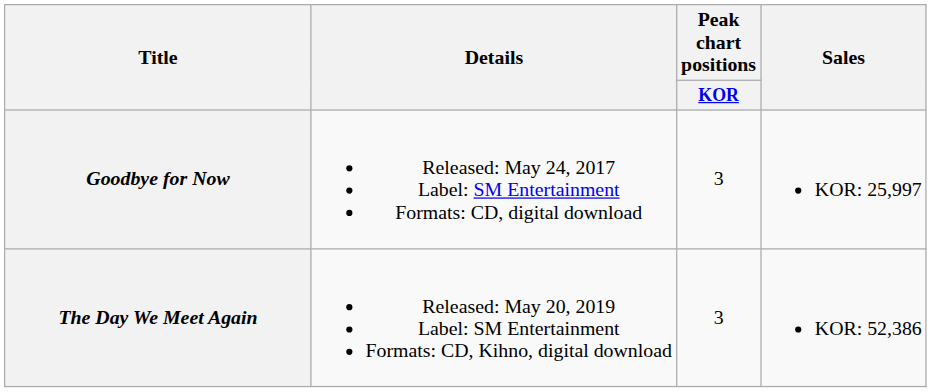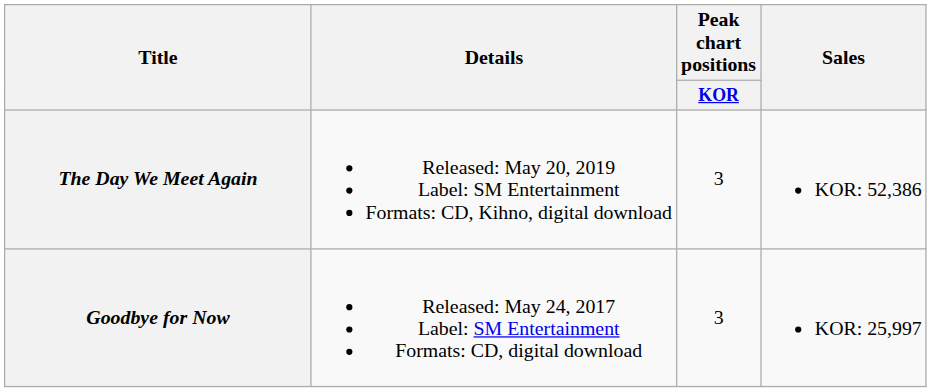rows swapped: Goodbye for Now <-> The Day We Meet Again
